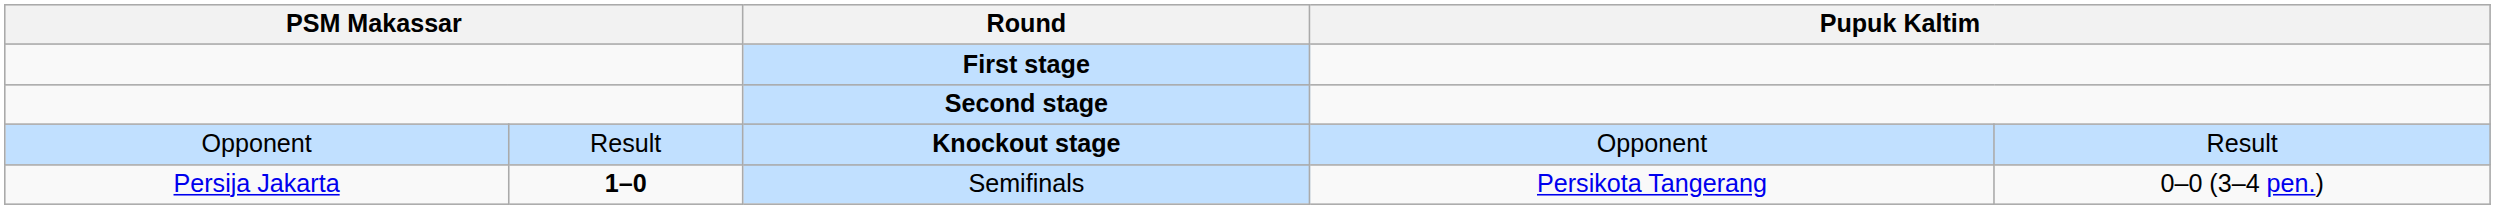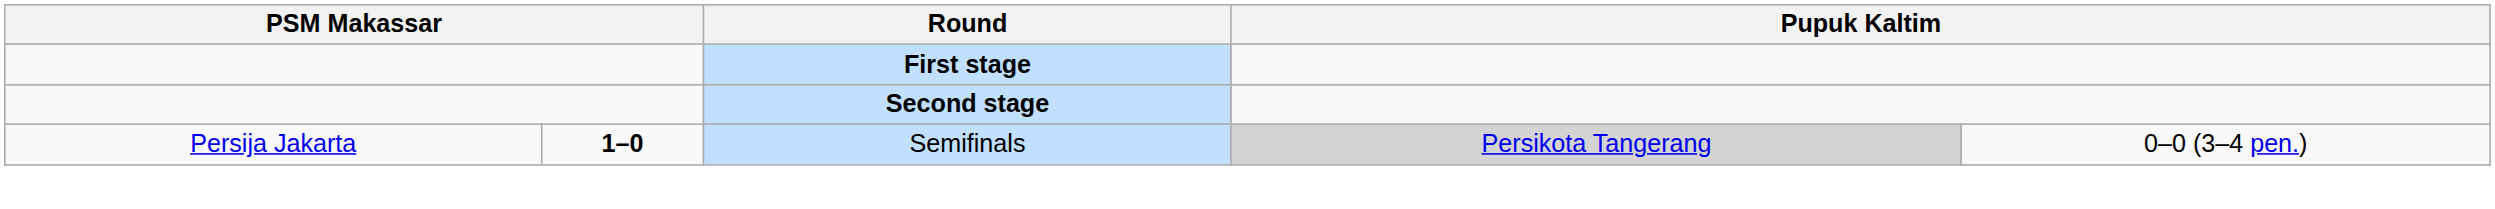- row: Opponent | Result | Knockout stage | Opponent | Result
Semifinals | column 4: no background -> lightgrey background
